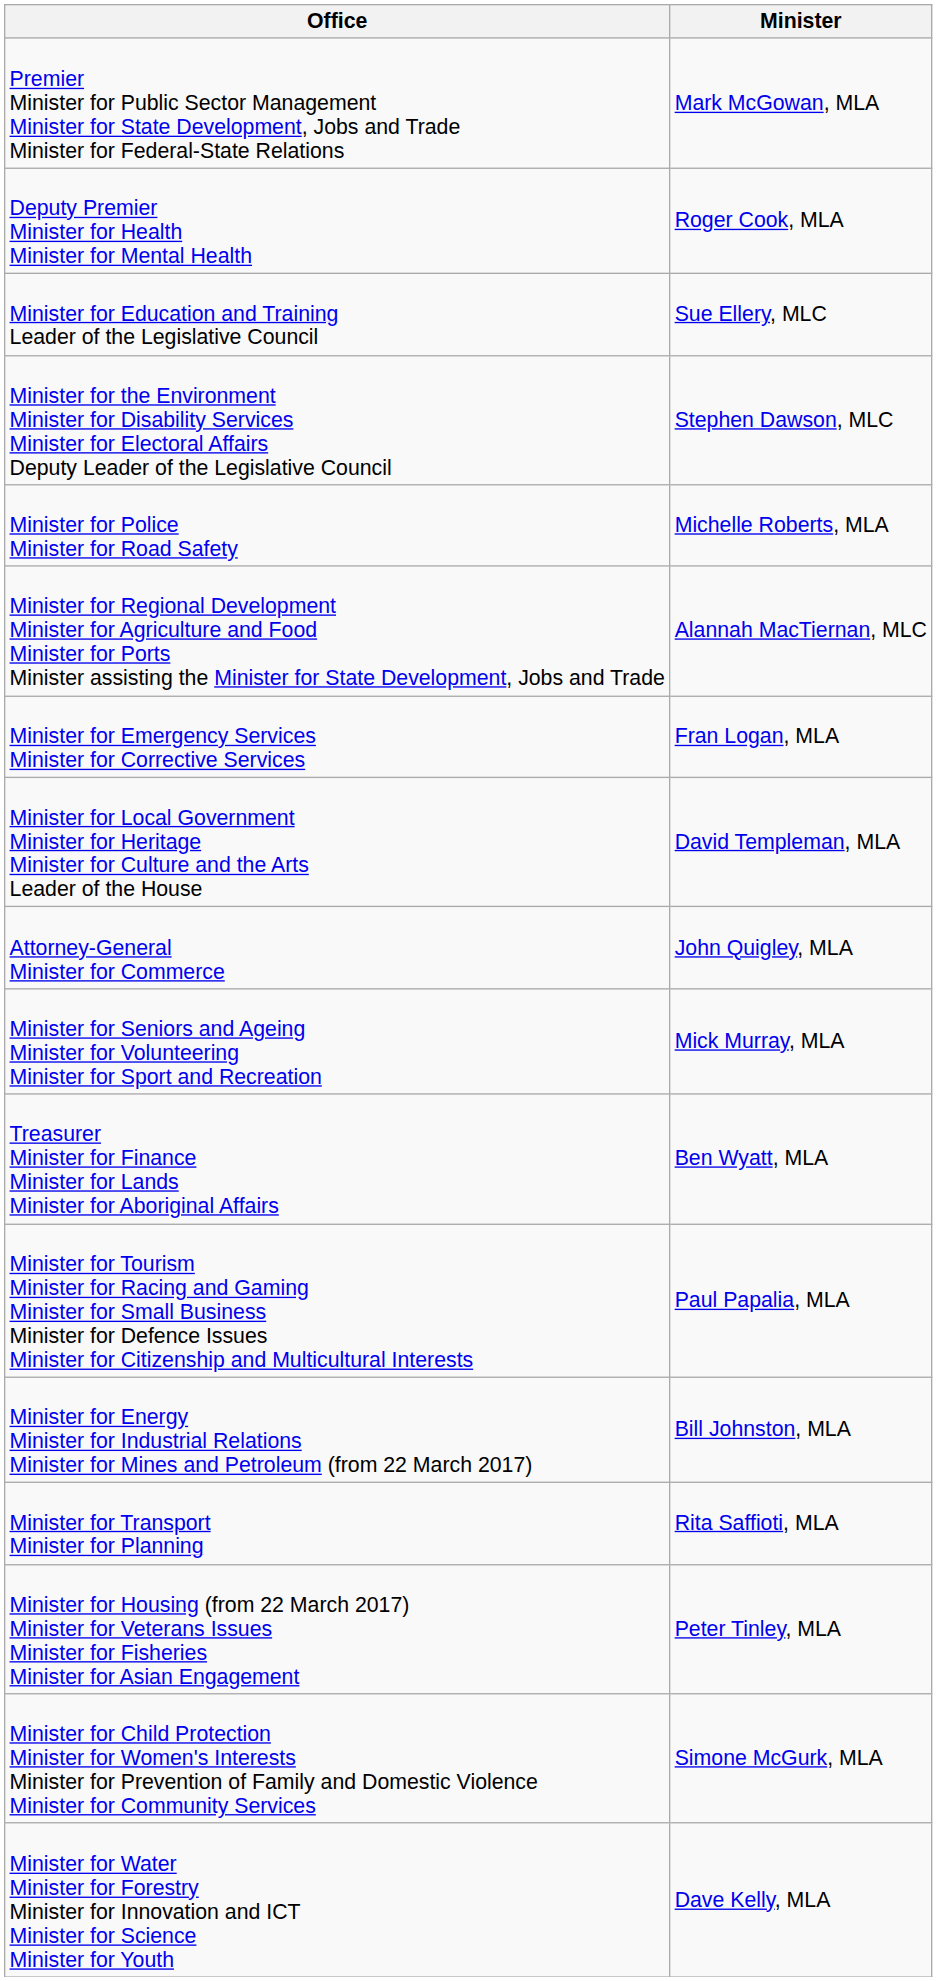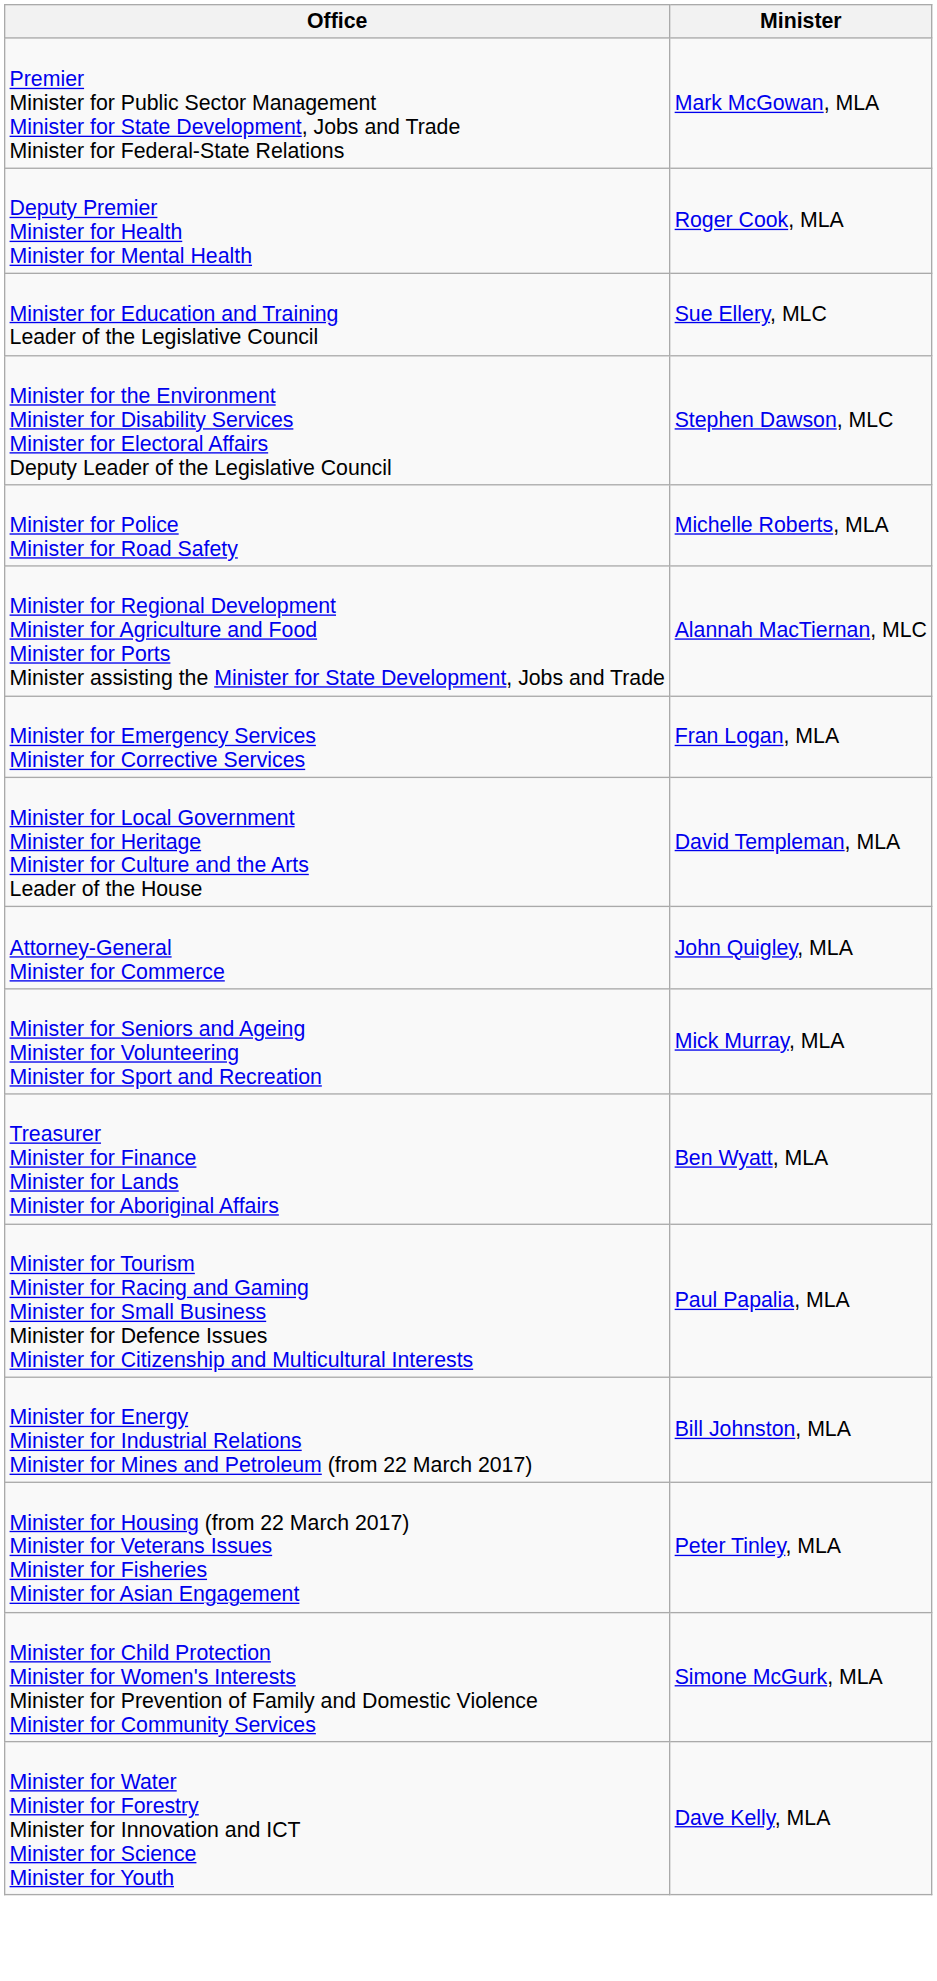- row: Minister for Transport Minister for Planning | Rita Saffioti, MLA
